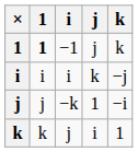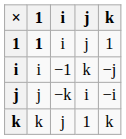row 2 | i: −1 -> i
row 2 | k: k -> 1
row 3 | i: i -> −1
row 4 | j: 1 -> i
row 5 | j: i -> 1
row 5 | k: 1 -> k
